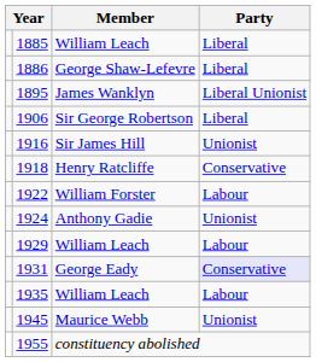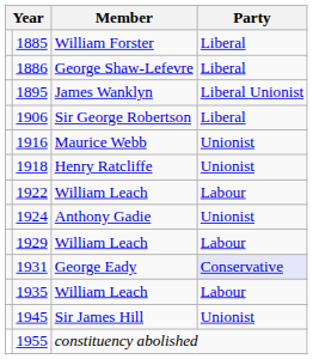1885 | Member: William Leach -> William Forster
1916 | Member: Sir James Hill -> Maurice Webb
1918 | Party: Conservative -> Unionist
1922 | Member: William Forster -> William Leach
1945 | Member: Maurice Webb -> Sir James Hill
